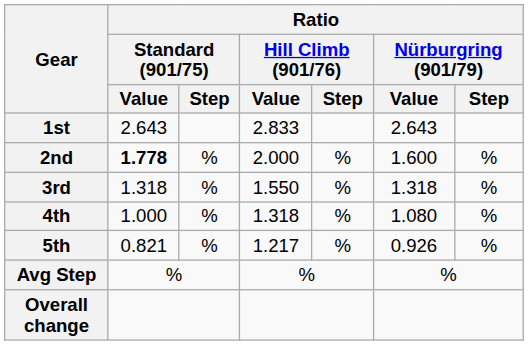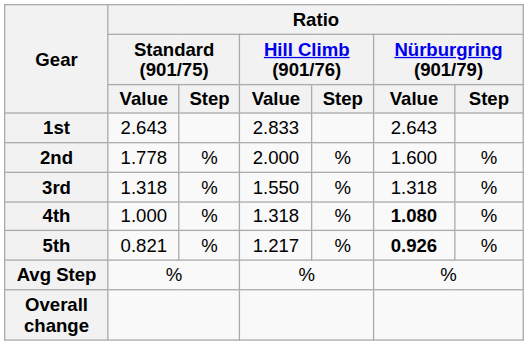2nd | Ratio / Standard (901/75) / Value: bold -> normal
4th | Ratio / Nürburgring (901/79) / Value: normal -> bold
5th | Ratio / Nürburgring (901/79) / Value: normal -> bold
